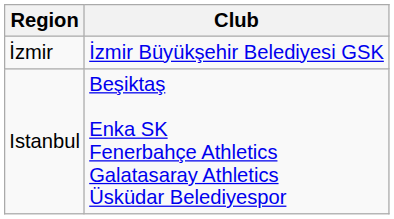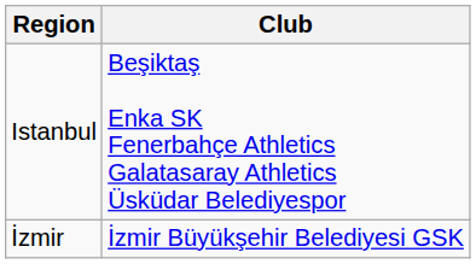rows swapped: Istanbul <-> İzmir
